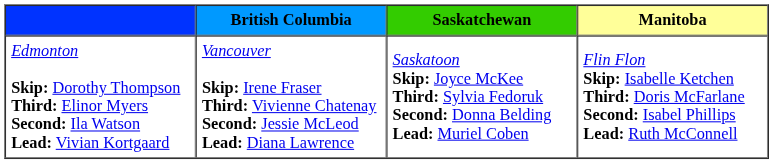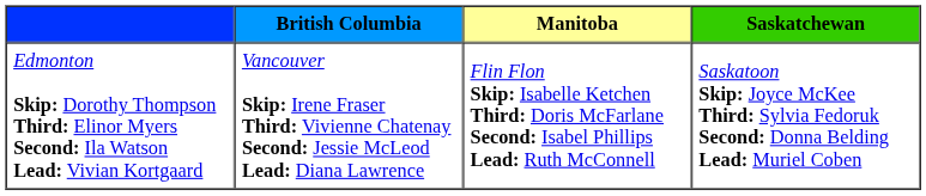columns swapped: Manitoba <-> Saskatchewan
